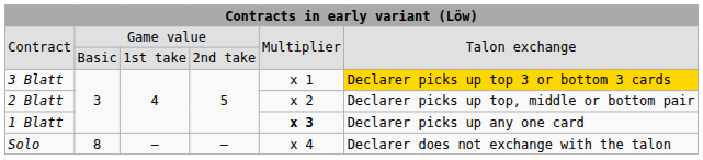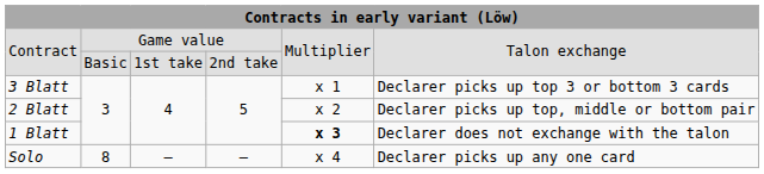3 Blatt | column 6: gold background -> no background
1 Blatt | column 6: Declarer picks up any one card -> Declarer does not exchange with the talon
Solo | column 6: Declarer does not exchange with the talon -> Declarer picks up any one card
